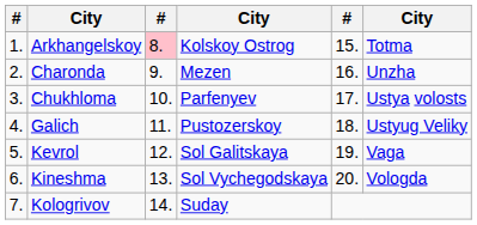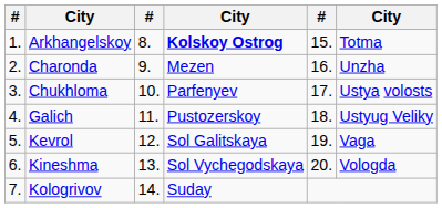Arkhangelskoy | column 3: pink background -> no background
Arkhangelskoy | column 4: normal -> bold
